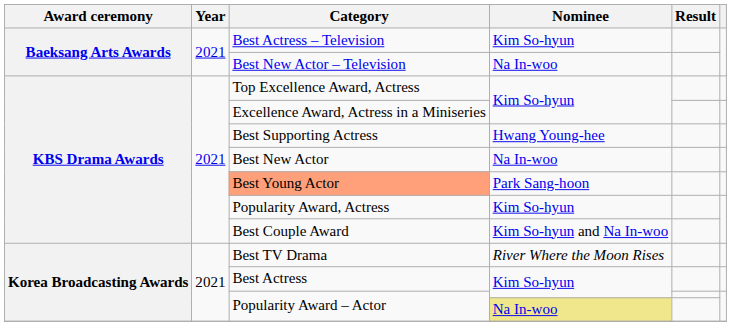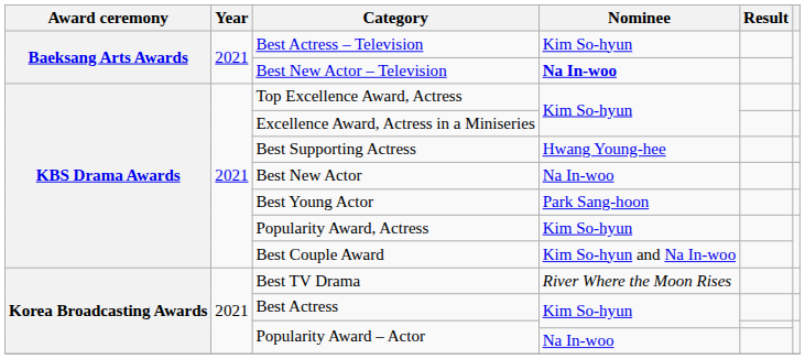Best New Actor – Television | Nominee: normal -> bold
Best Young Actor | Category: lightsalmon background -> no background
Popularity Award – Actor / Na In-woo | Nominee: khaki background -> no background
